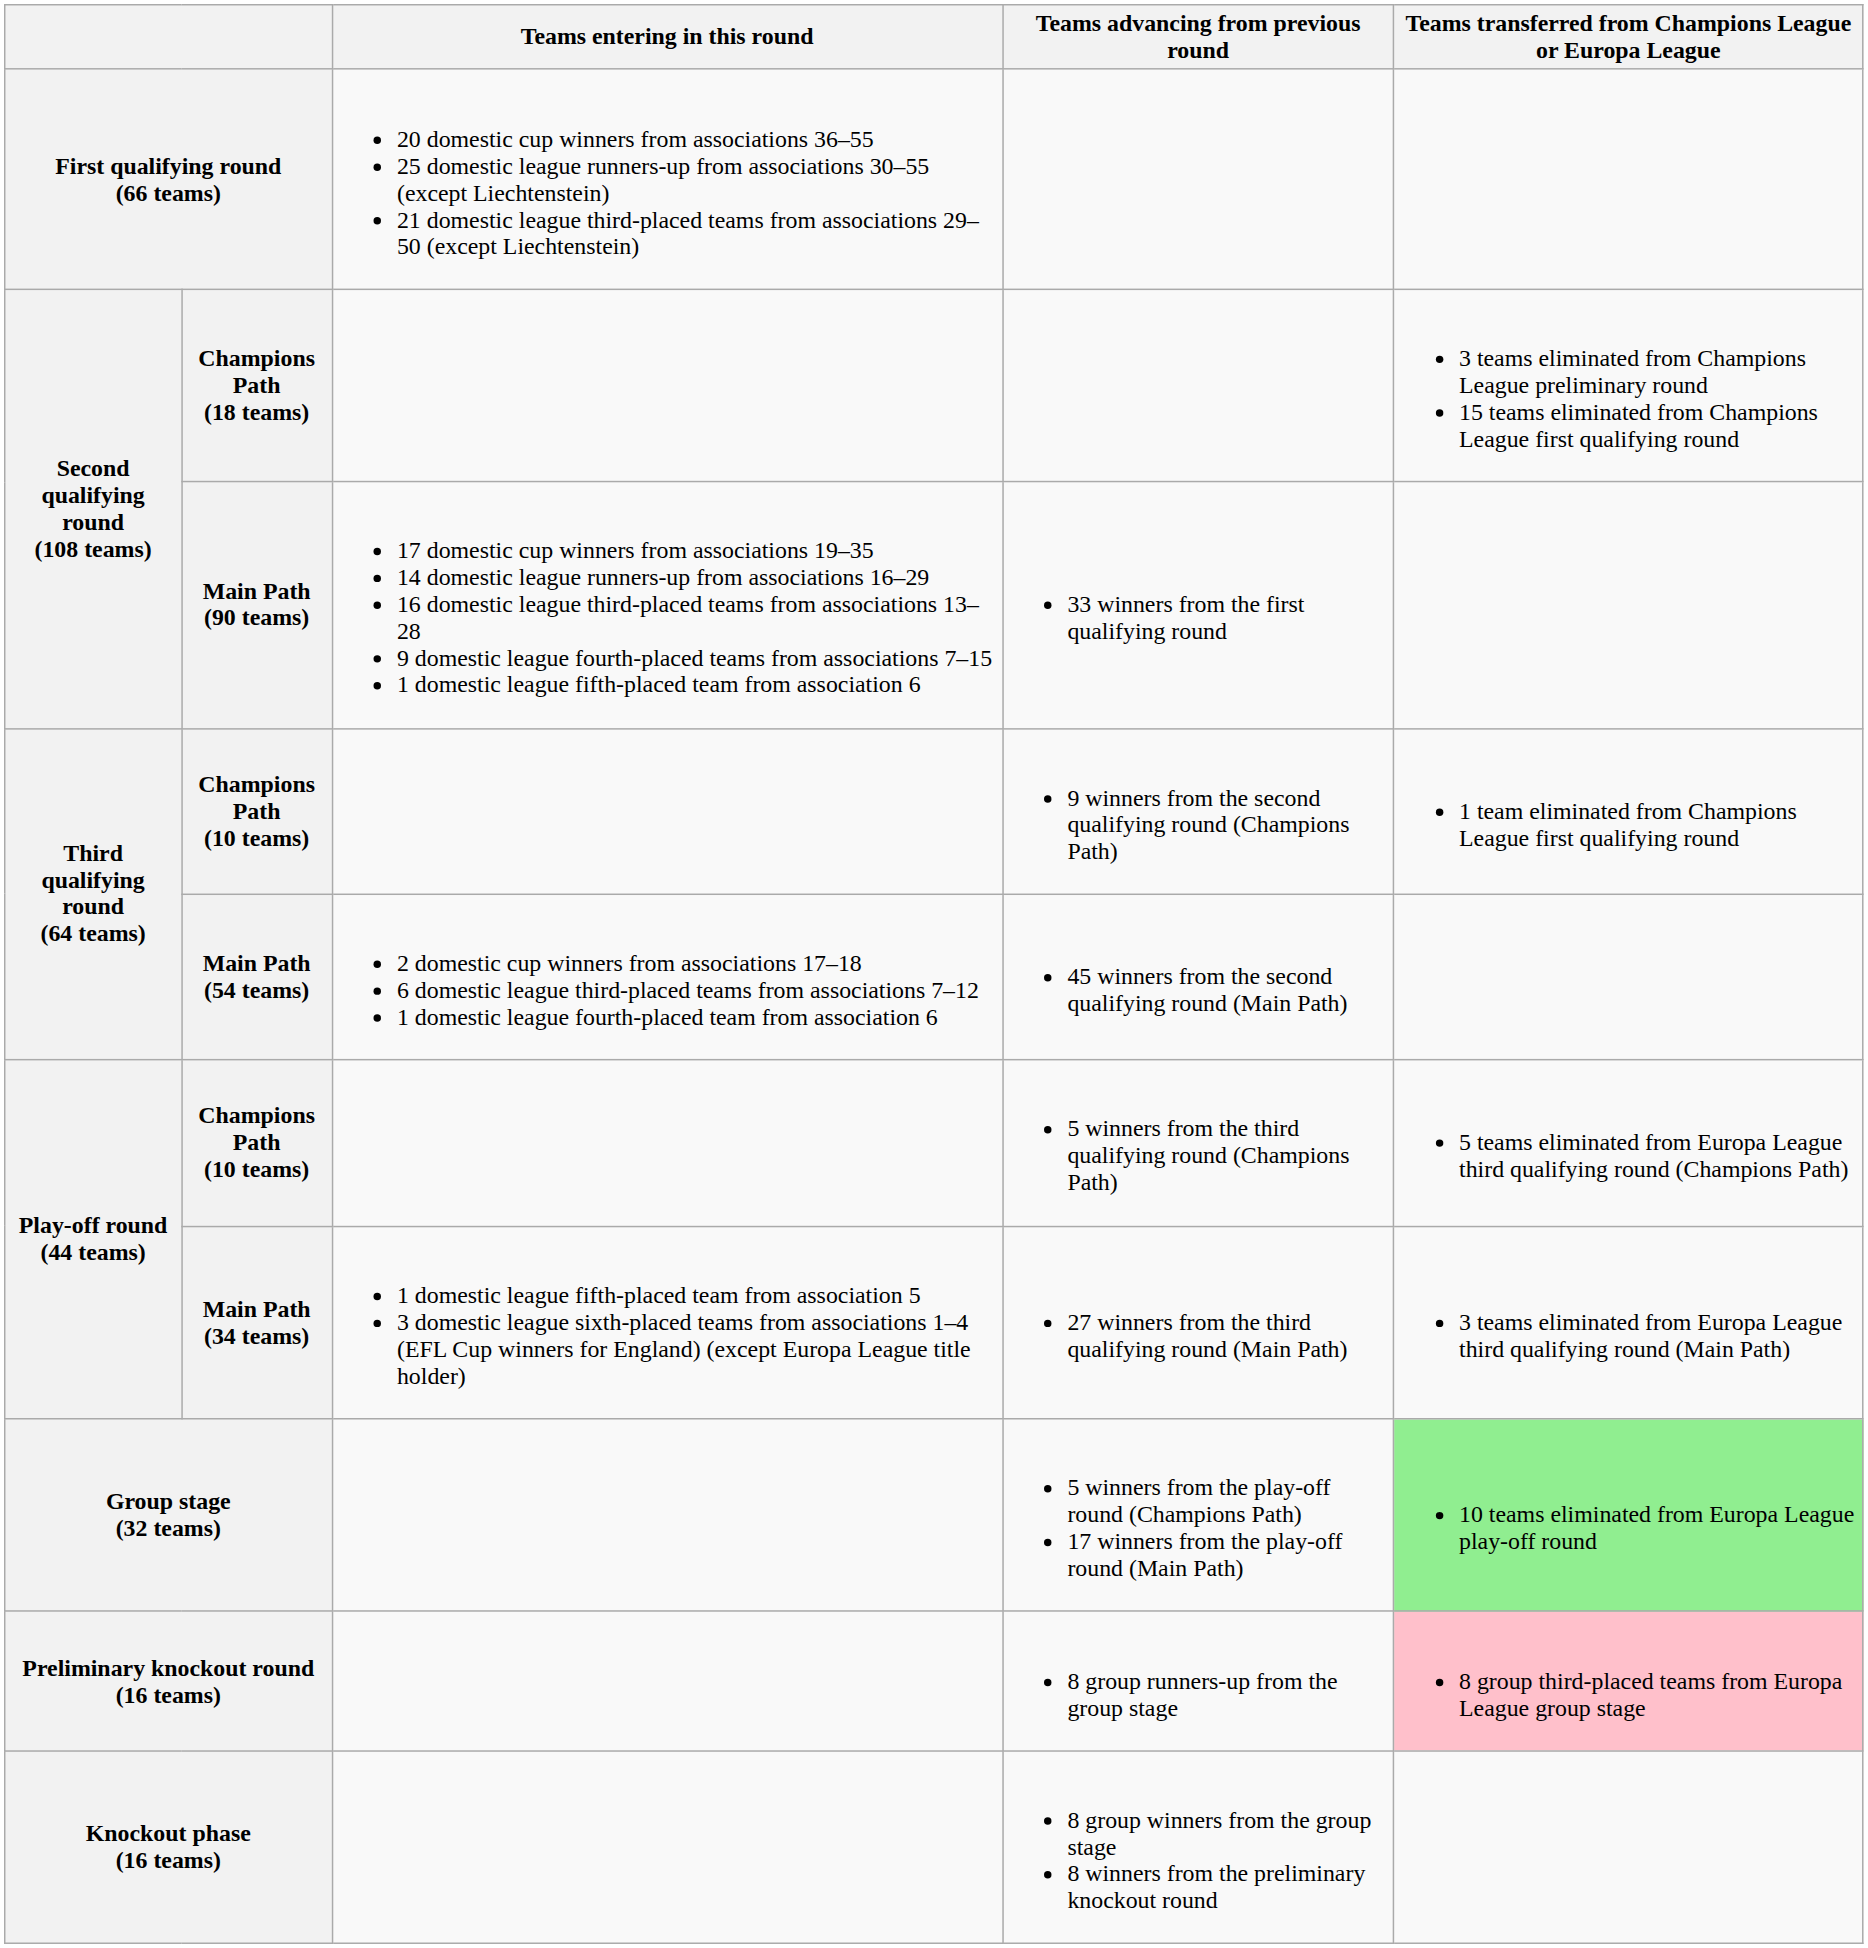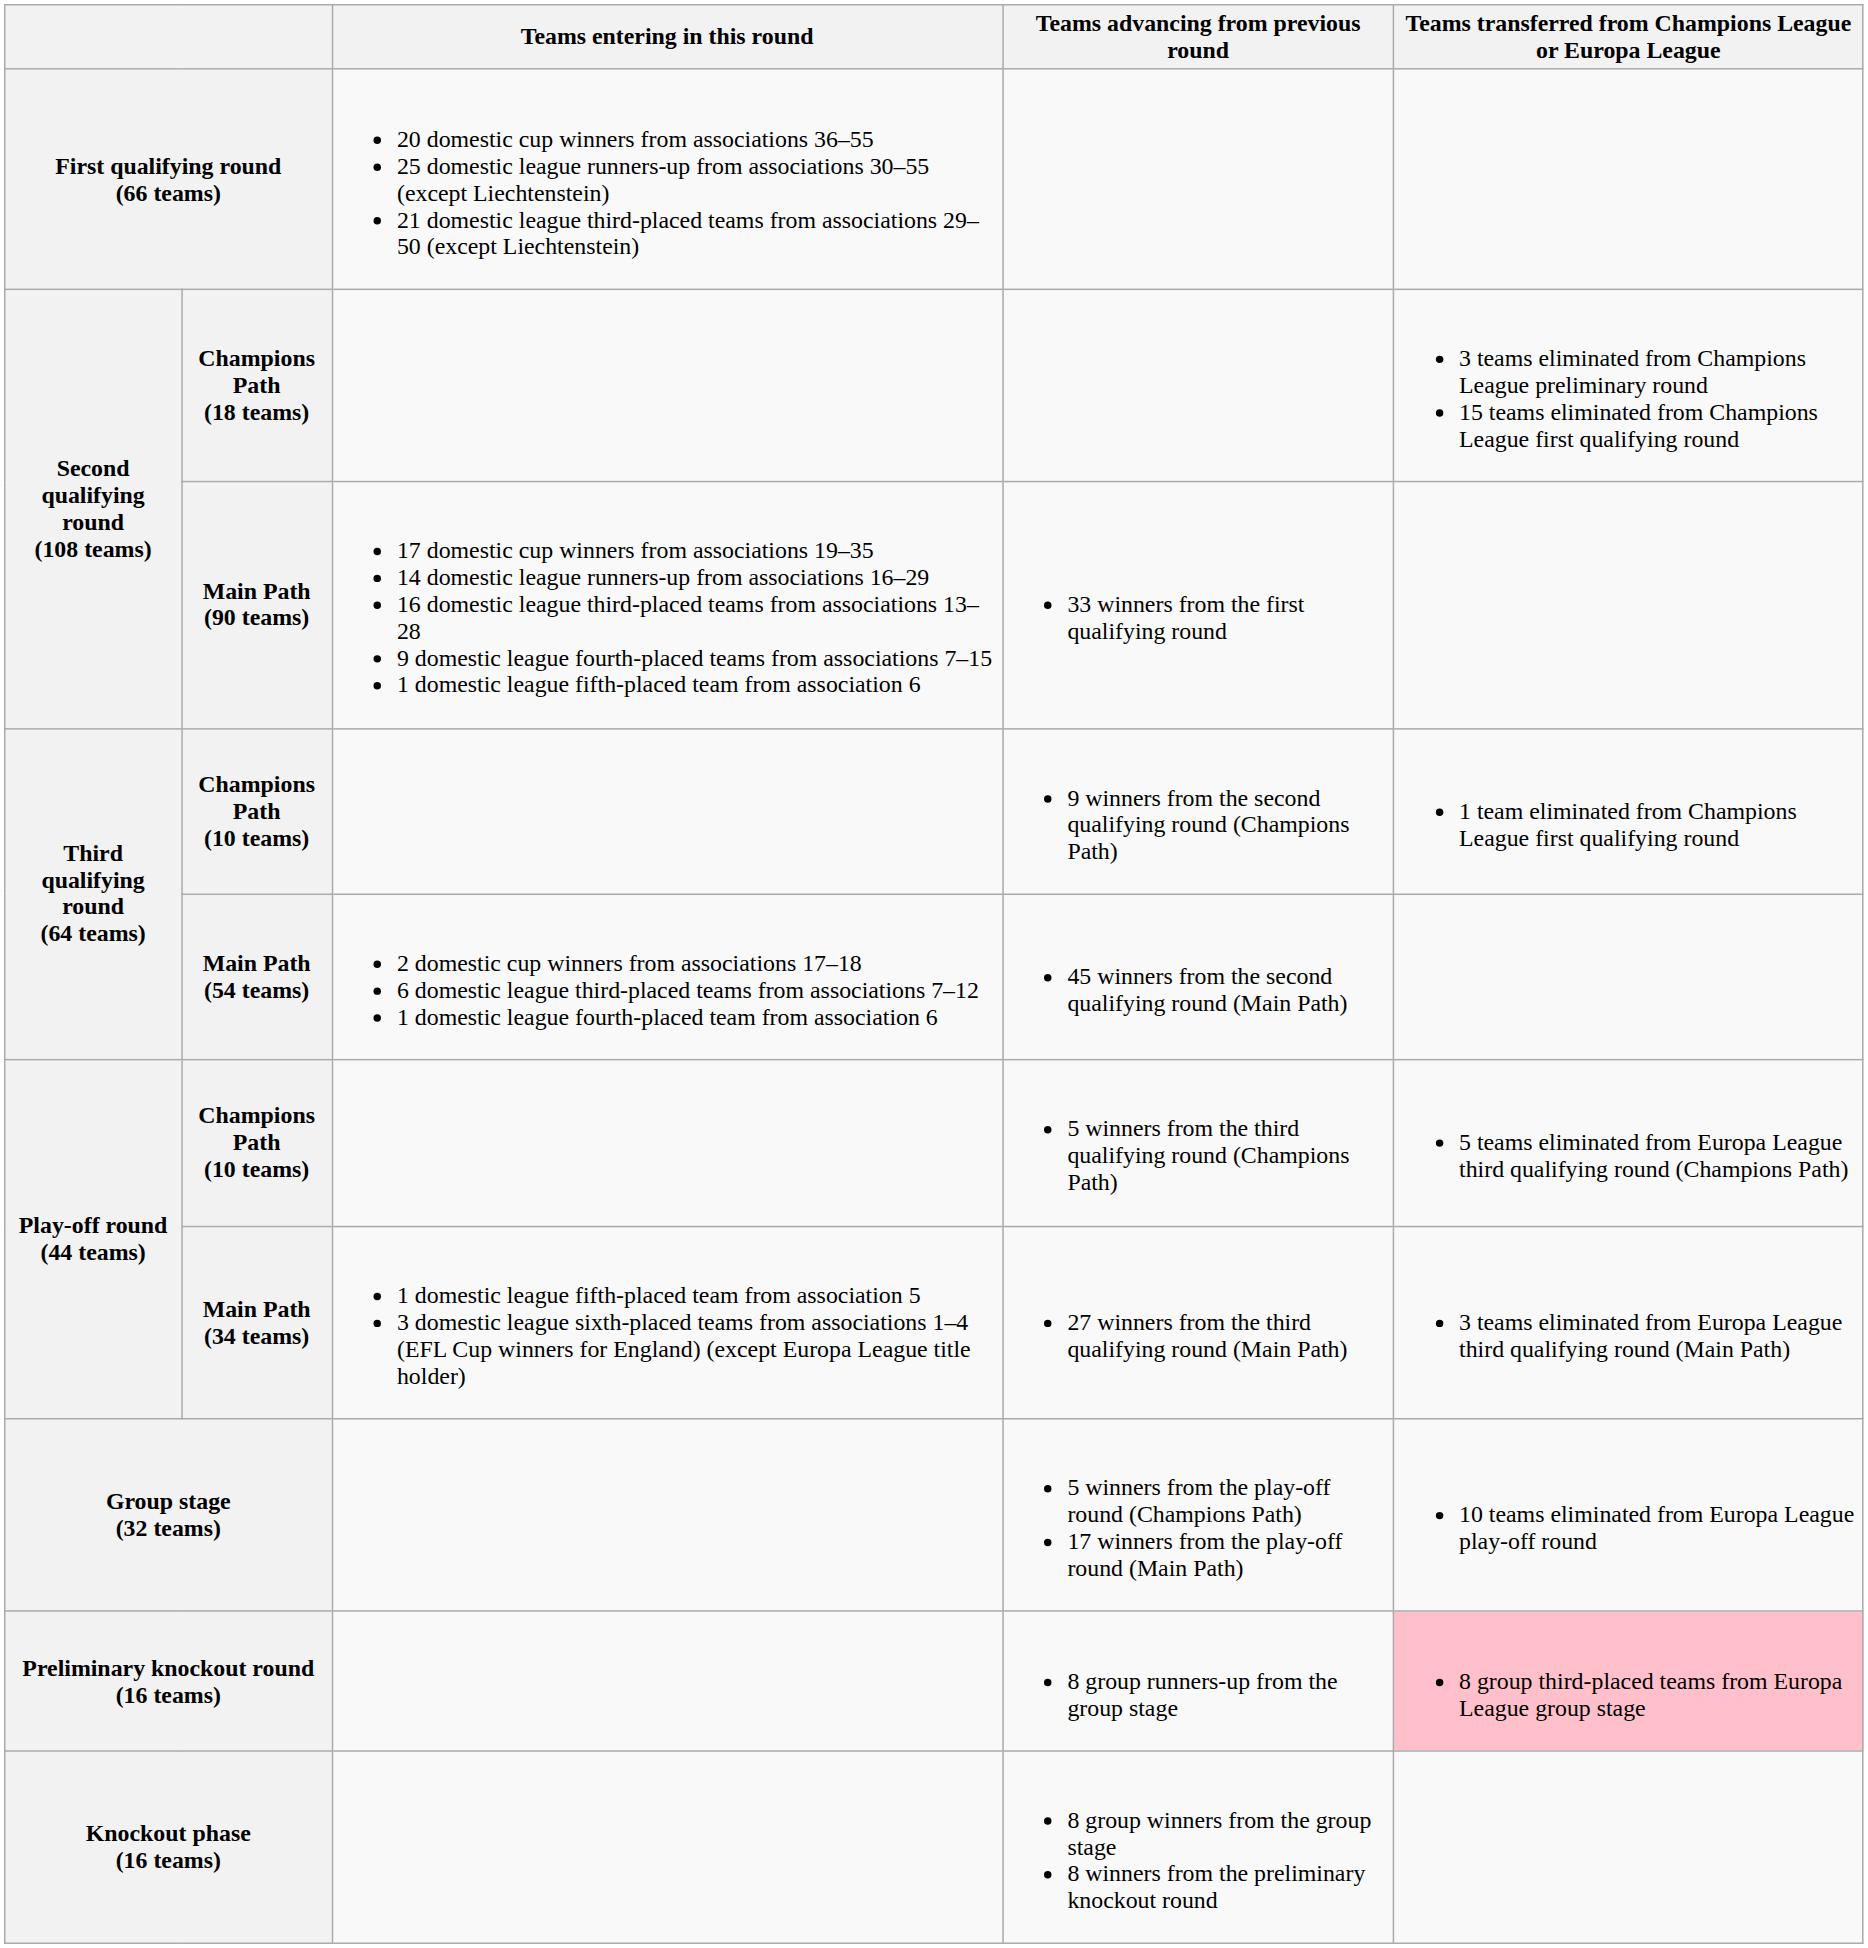Group stage (32 teams) | Teams transferred from Champions League or Europa League: lightgreen background -> no background
